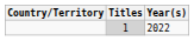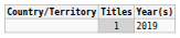row 2 | Year(s): 2022 -> 2019
